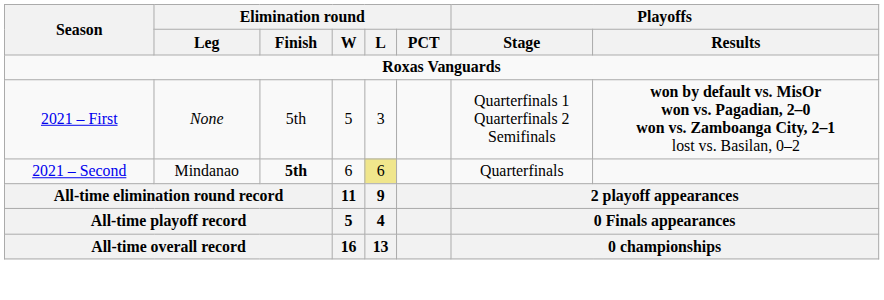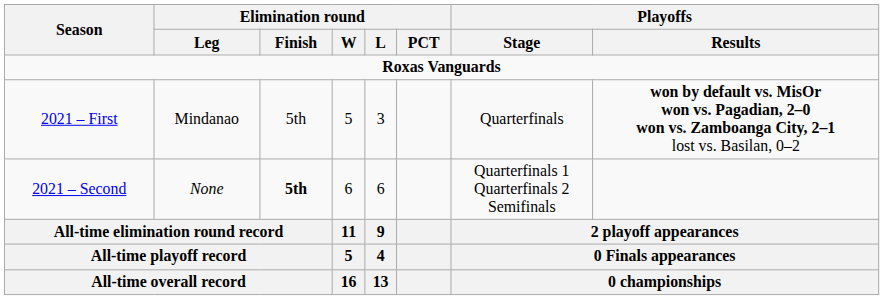2021 – First | Elimination round / Leg: None -> Mindanao
2021 – First | Playoffs / Stage: Quarterfinals 1 Quarterfinals 2 Semifinals -> Quarterfinals
2021 – Second | Elimination round / Leg: Mindanao -> None
2021 – Second | Elimination round / L: khaki background -> no background
2021 – Second | Playoffs / Stage: Quarterfinals -> Quarterfinals 1 Quarterfinals 2 Semifinals
